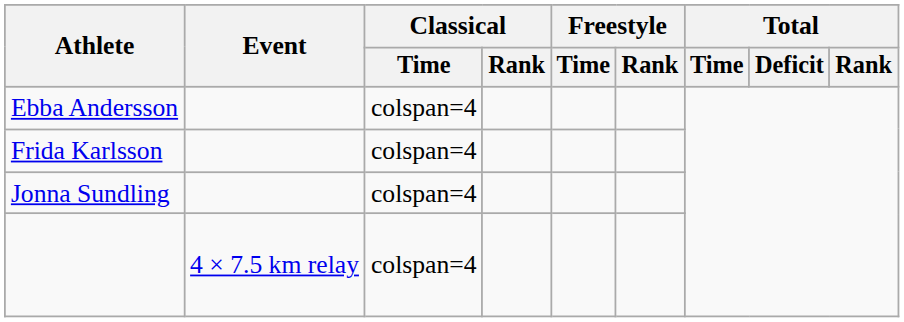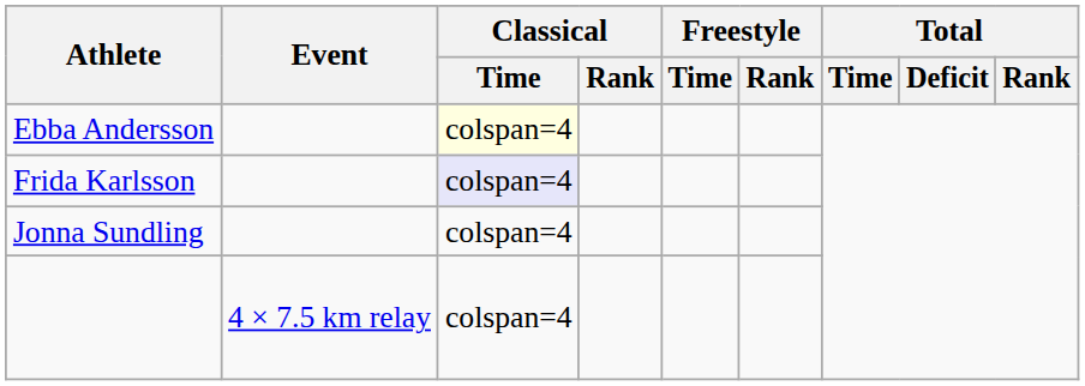Ebba Andersson | Classical / Time: no background -> lightyellow background
Frida Karlsson | Classical / Time: no background -> lavender background
